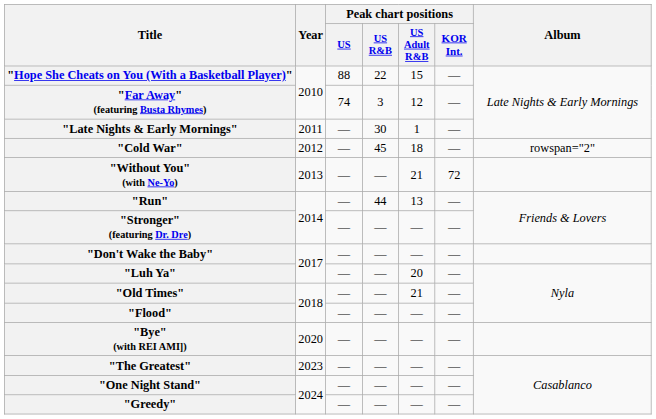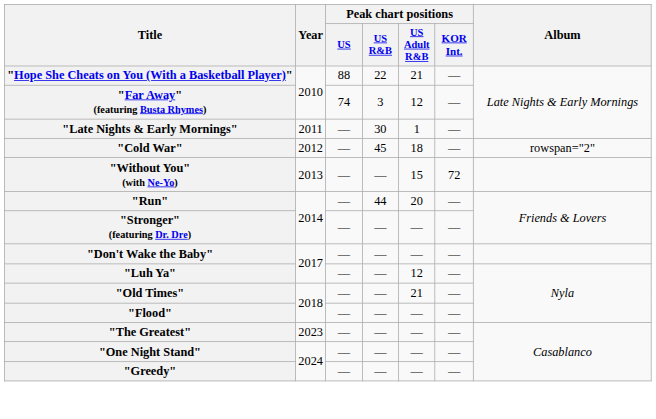"Hope She Cheats on You (With a Basketball Player)" | Peak chart positions / US Adult R&B: 15 -> 21
"Without You" (with Ne-Yo) | Peak chart positions / US Adult R&B: 21 -> 15
"Run" | Peak chart positions / US Adult R&B: 13 -> 20
"Luh Ya" | Peak chart positions / US Adult R&B: 20 -> 12
- row: "Bye" (with REI AMI]) | 2020 | — | — | — | —
